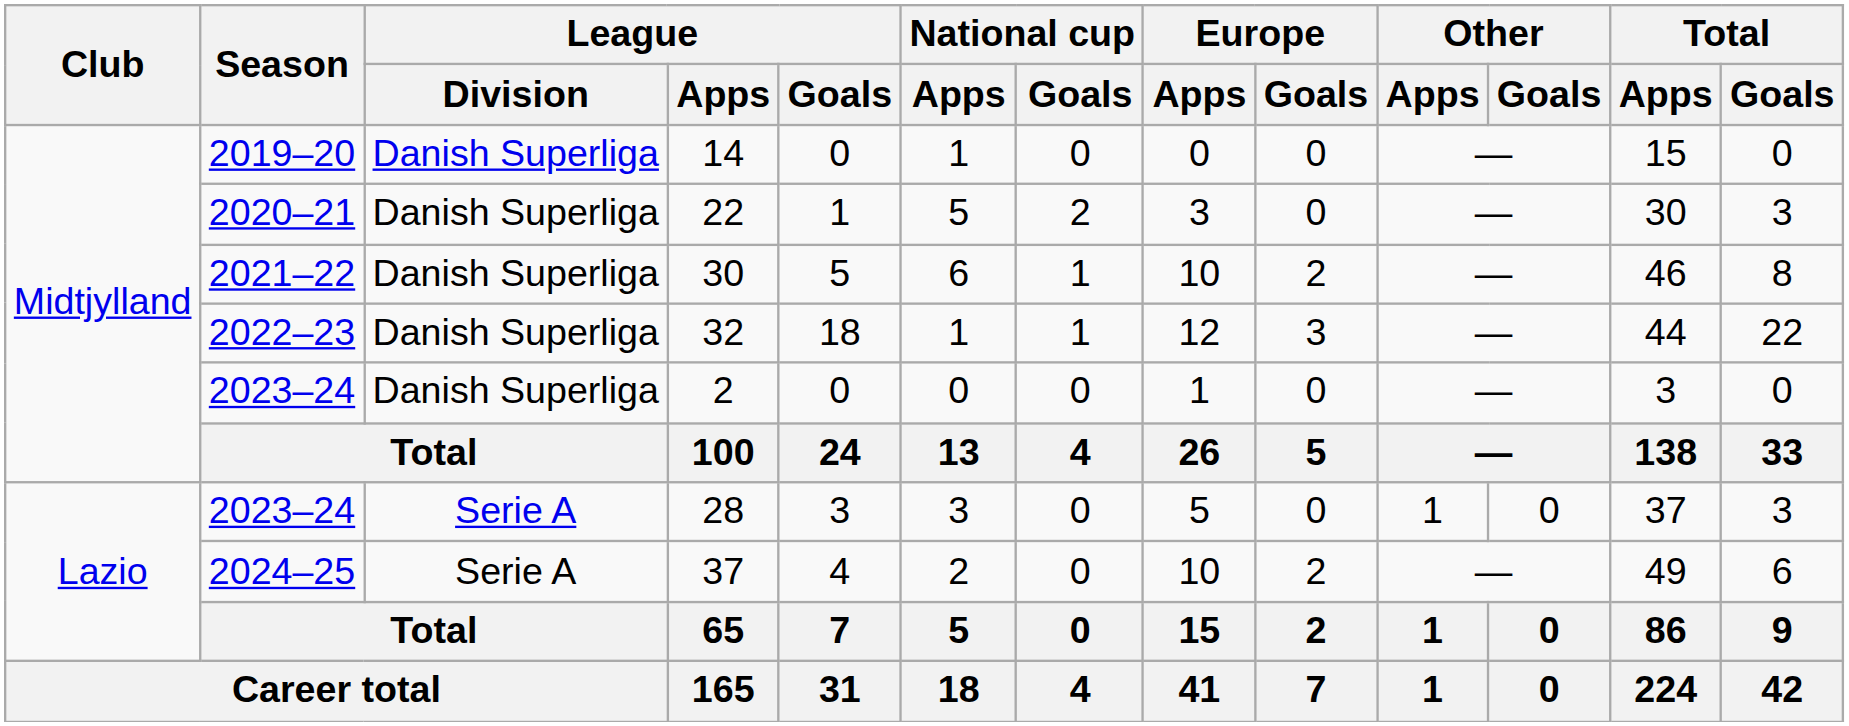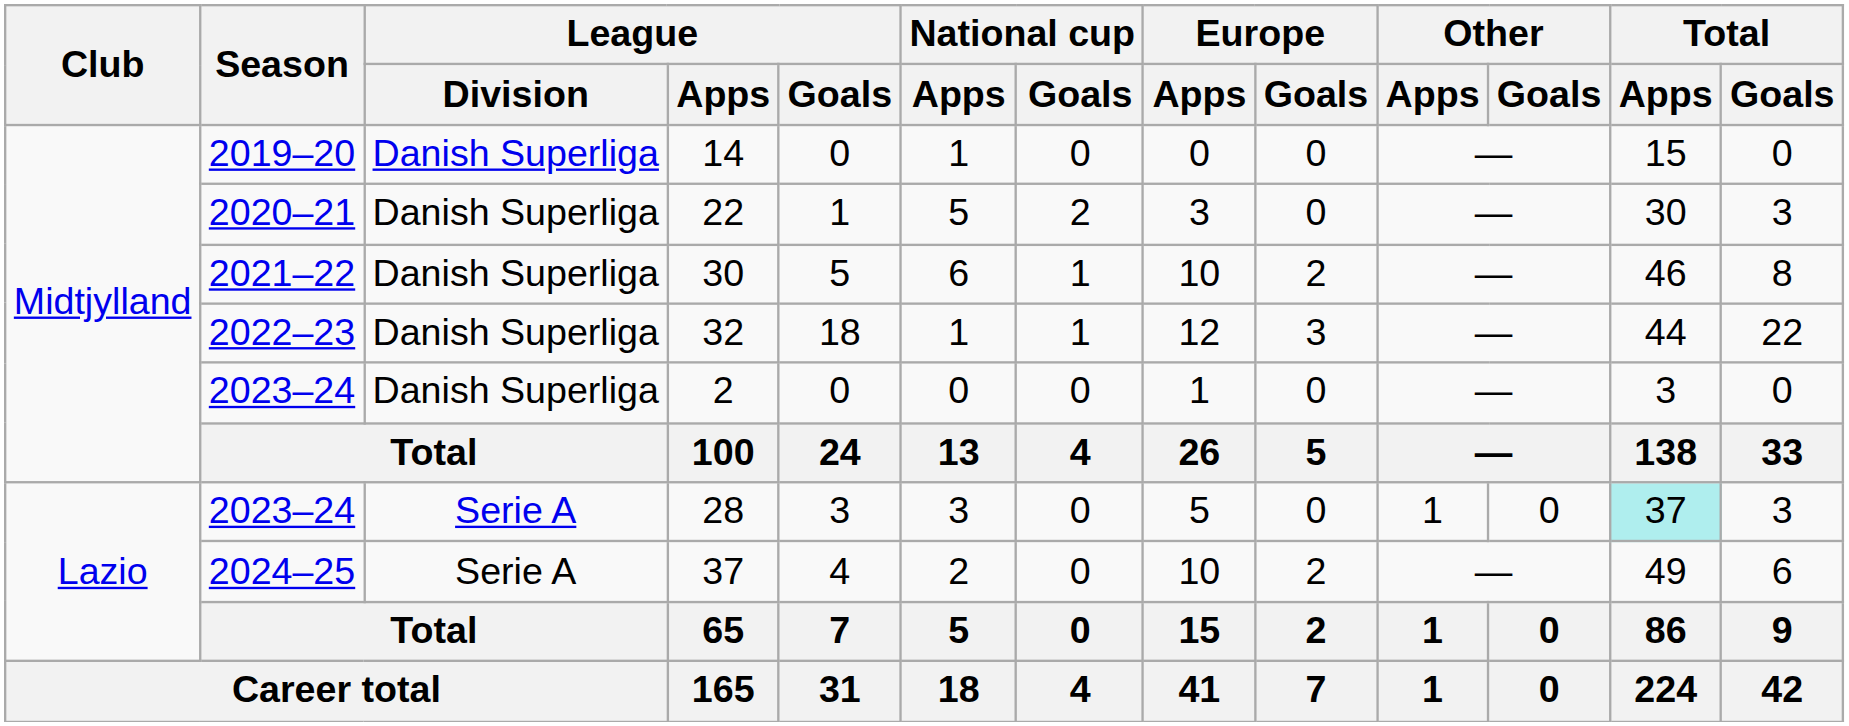28 | Total / Apps: no background -> paleturquoise background
